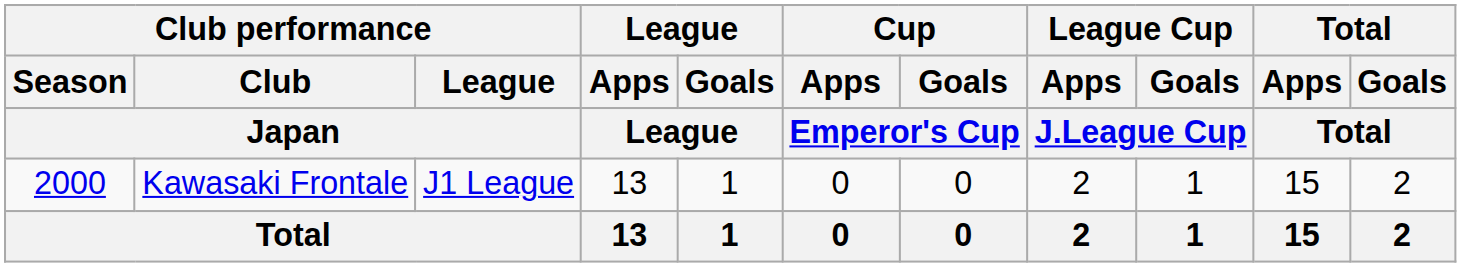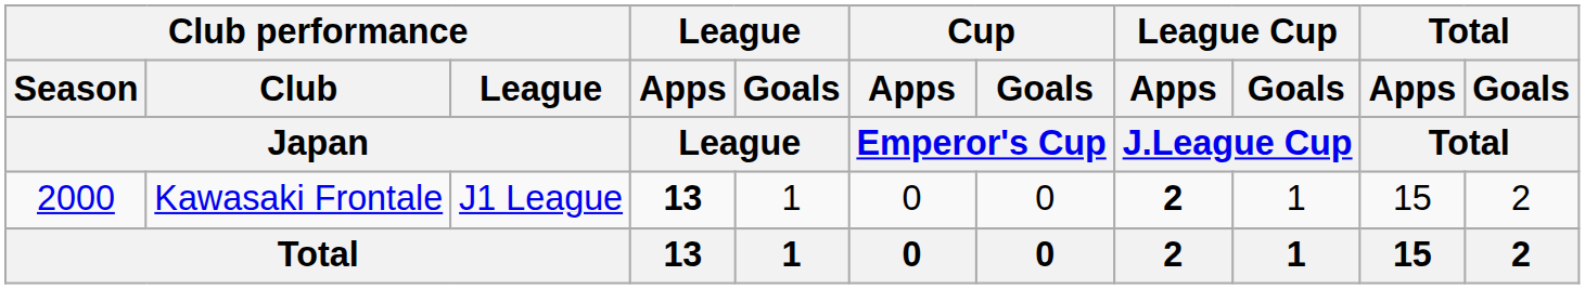Kawasaki Frontale | League / Apps / League: normal -> bold
Kawasaki Frontale | League Cup / Apps / J.League Cup: normal -> bold
